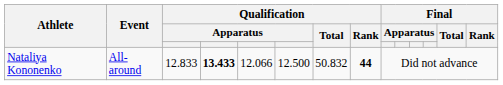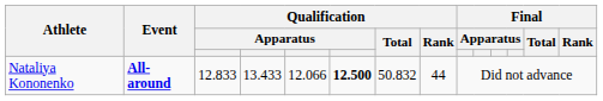row 4 | Event: normal -> bold
row 4 | column 4: bold -> normal
row 4 | column 6: normal -> bold
row 4 | Qualification / Rank: bold -> normal
